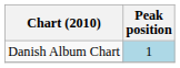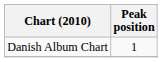Danish Album Chart | Peak position: lightblue background -> no background
